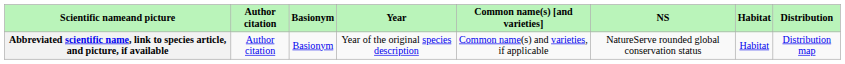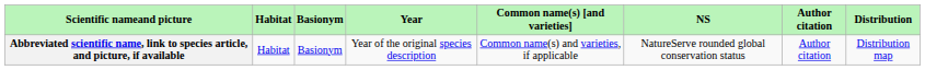columns swapped: Author citation <-> Habitat
